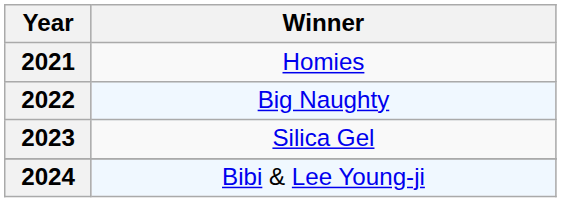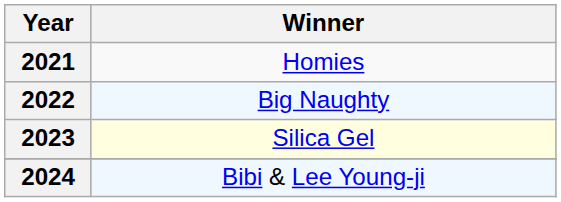2023 | Winner: no background -> lightyellow background
